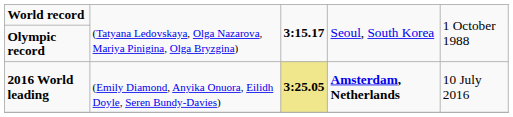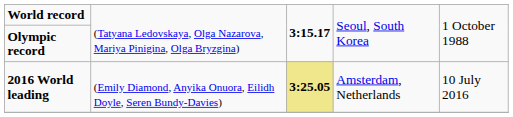2016 World leading | column 4: bold -> normal
